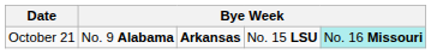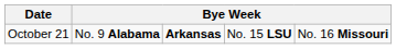October 21 | column 5: paleturquoise background -> no background
